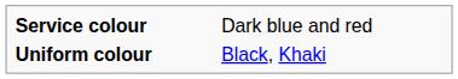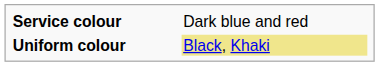Uniform colour | column 2: no background -> khaki background
